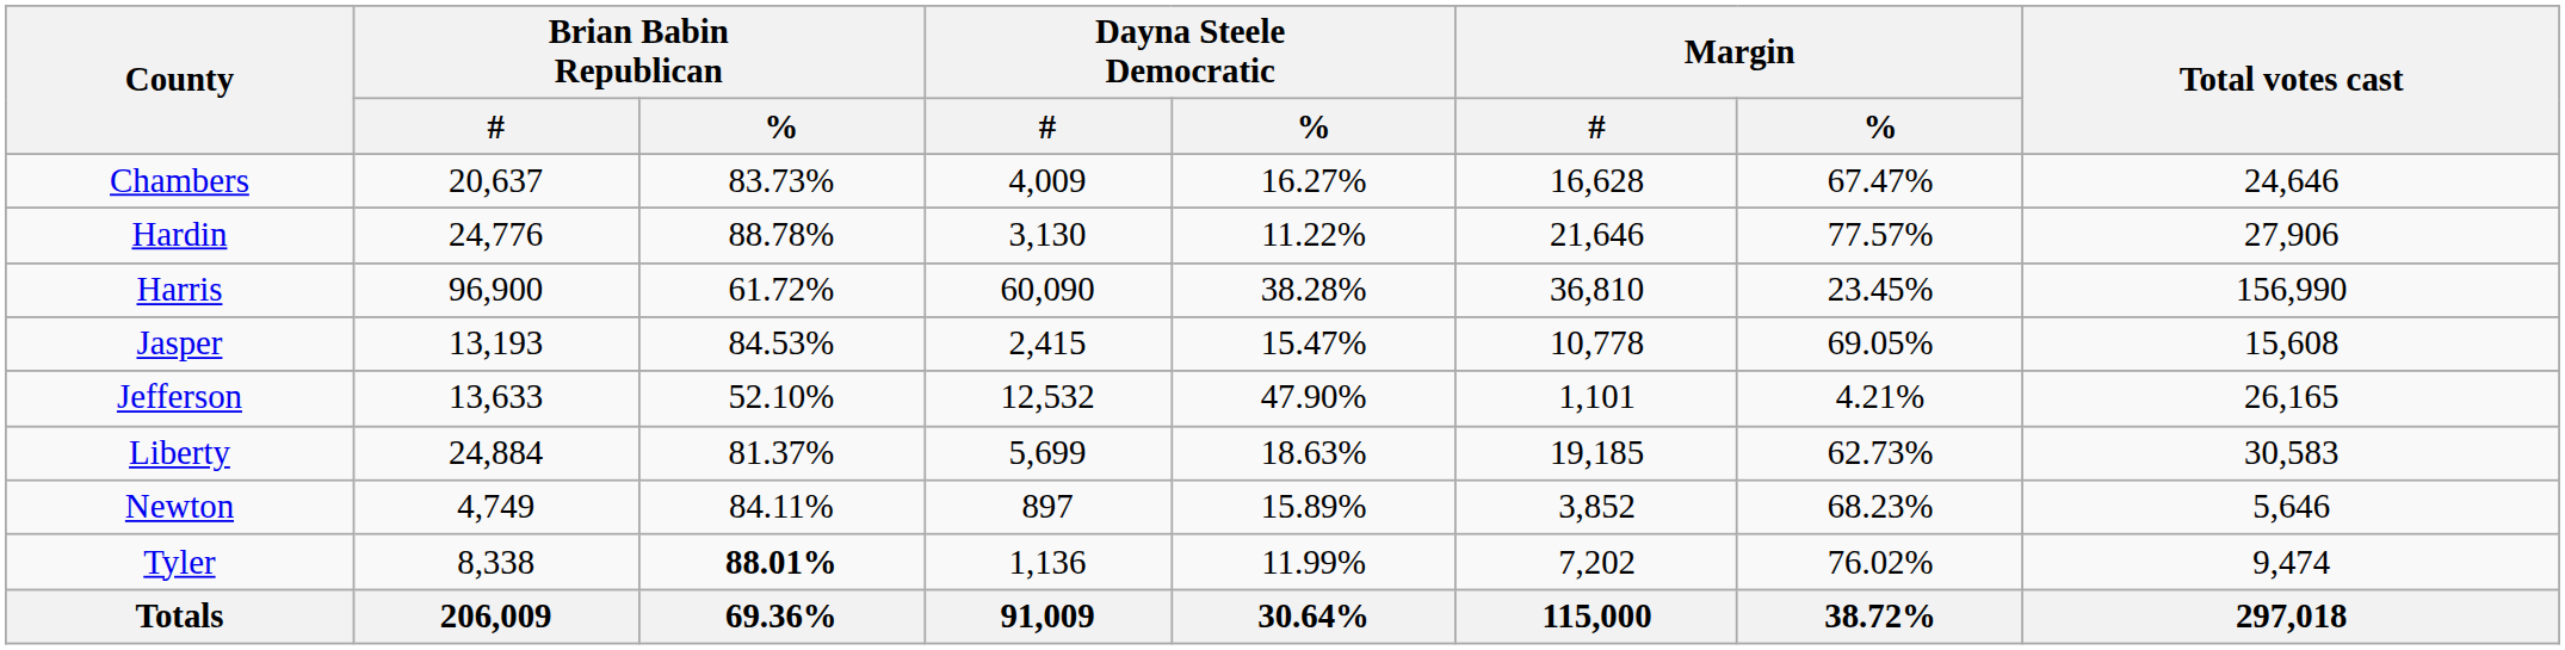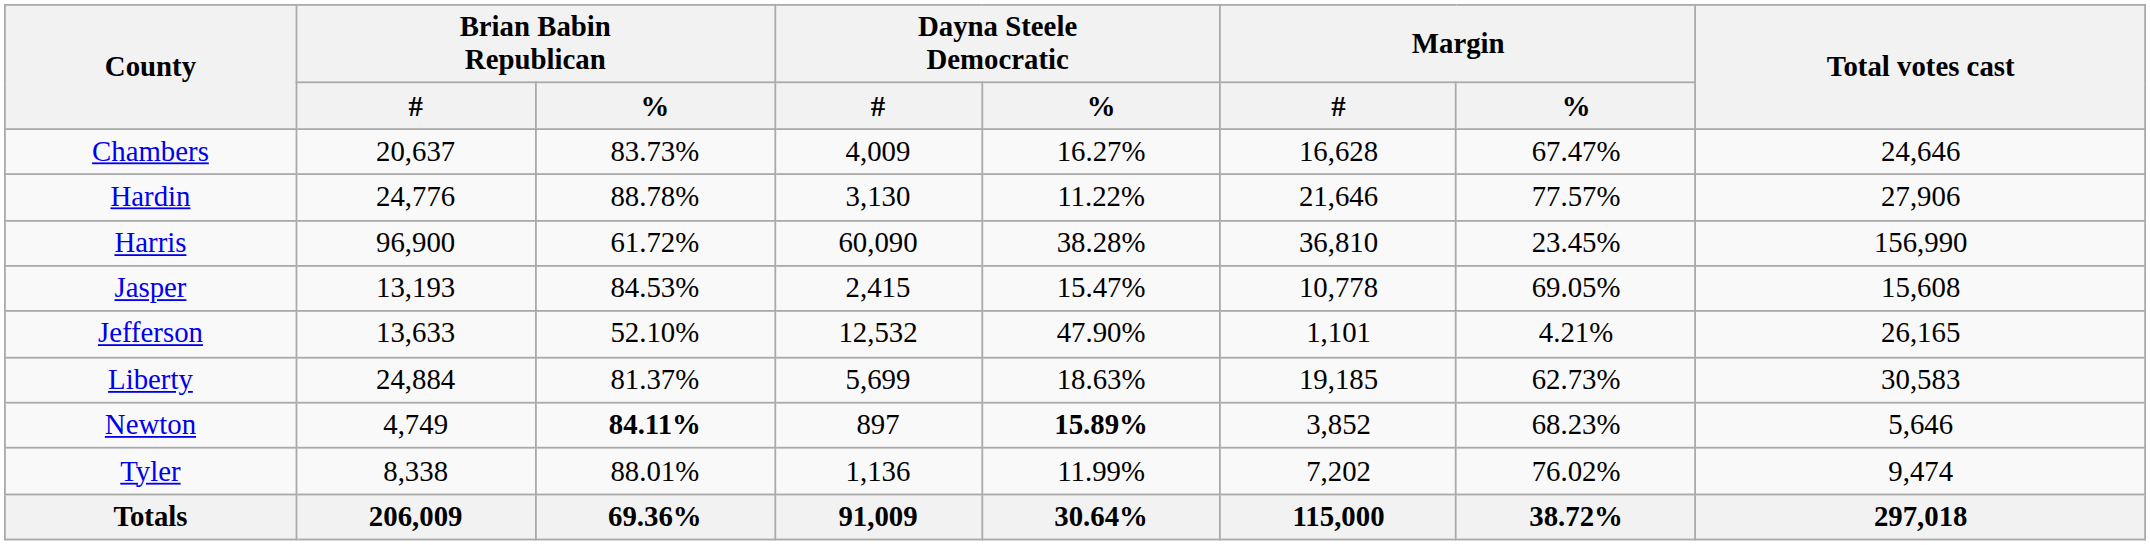Newton | Brian Babin Republican / %: normal -> bold
Newton | Dayna Steele Democratic / %: normal -> bold
Tyler | Brian Babin Republican / %: bold -> normal
